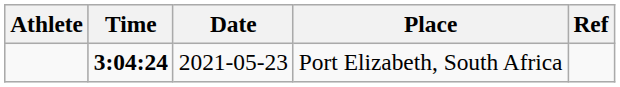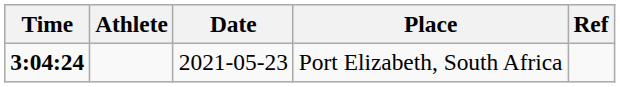columns swapped: Time <-> Athlete
